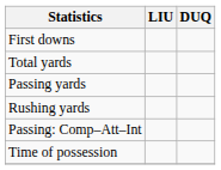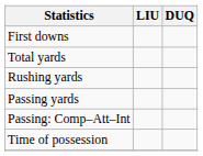rows swapped: Rushing yards <-> Passing yards
